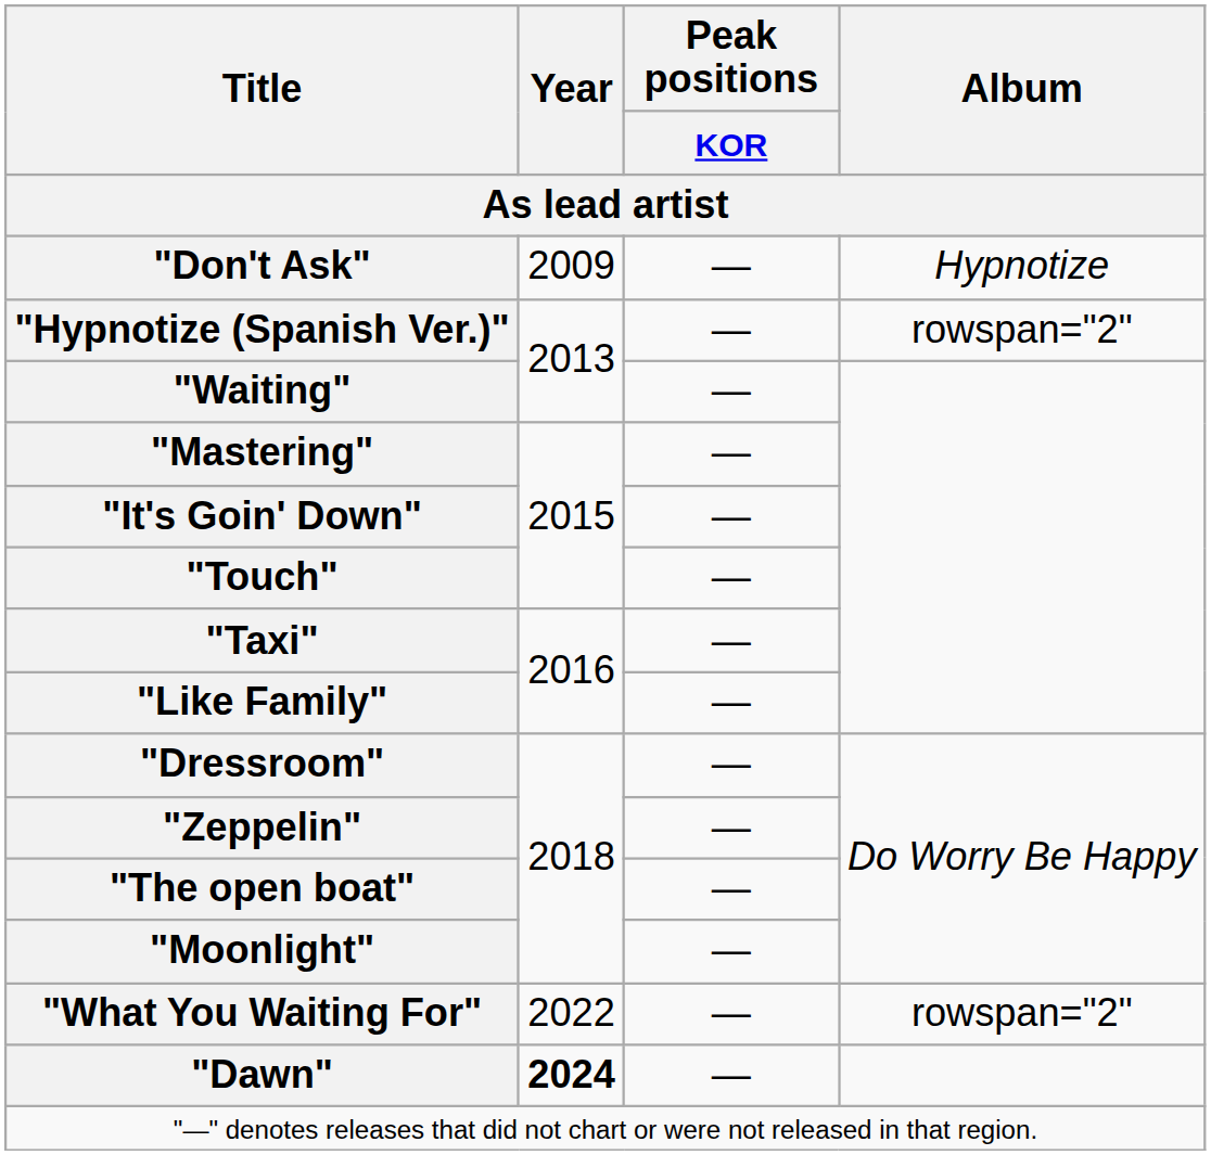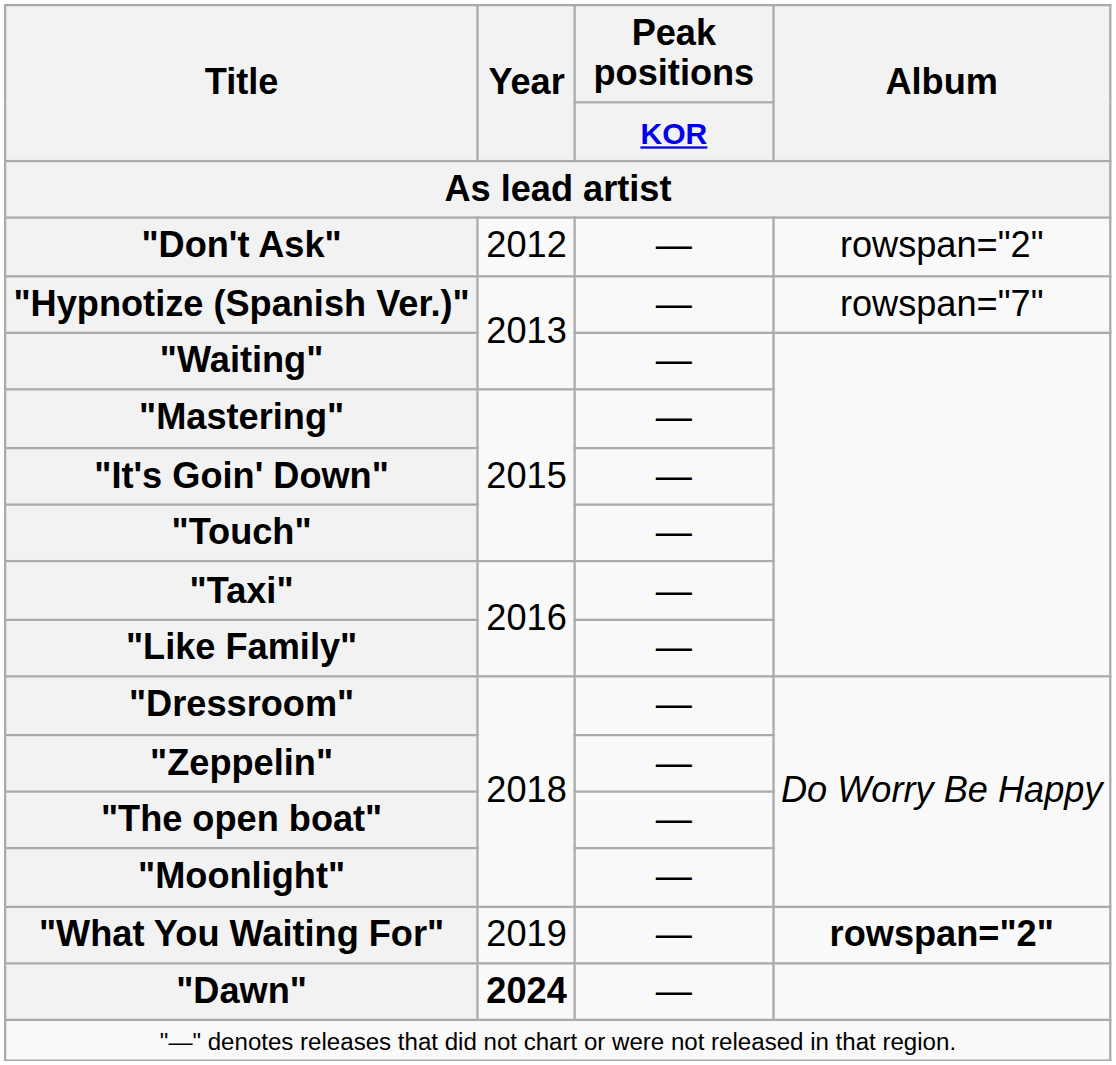"Don't Ask" | Year: 2009 -> 2012
"Don't Ask" | Album: Hypnotize -> rowspan="2"
"Hypnotize (Spanish Ver.)" | Album: rowspan="2" -> rowspan="7"
"What You Waiting For" | Year: 2022 -> 2019
"What You Waiting For" | Album: normal -> bold
